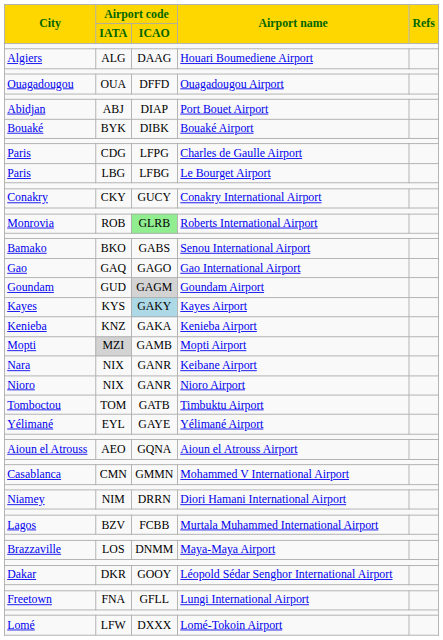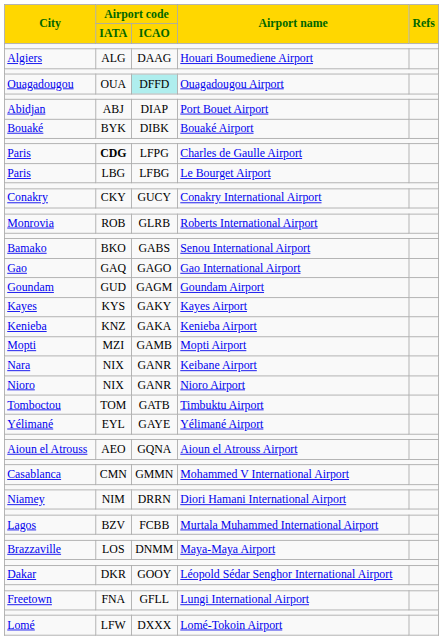Ouagadougou Airport | Airport code / ICAO: no background -> paleturquoise background
Charles de Gaulle Airport | Airport code / IATA: normal -> bold
Roberts International Airport | Airport code / ICAO: lightgreen background -> no background
Goundam Airport | Airport code / ICAO: lightgrey background -> no background
Kayes Airport | Airport code / ICAO: lightblue background -> no background
Mopti Airport | Airport code / IATA: lightgrey background -> no background
